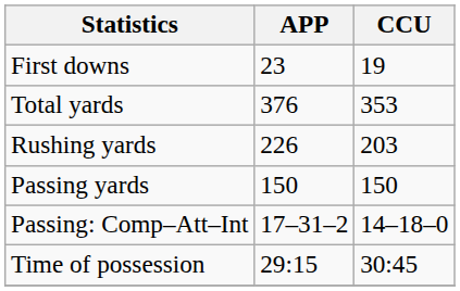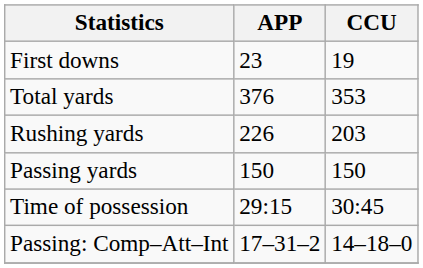rows swapped: Passing: Comp–Att–Int <-> Time of possession
